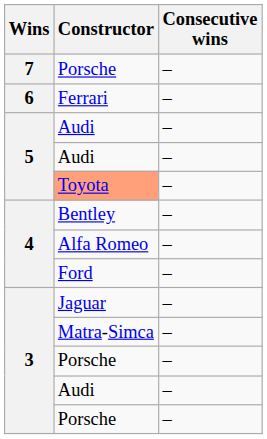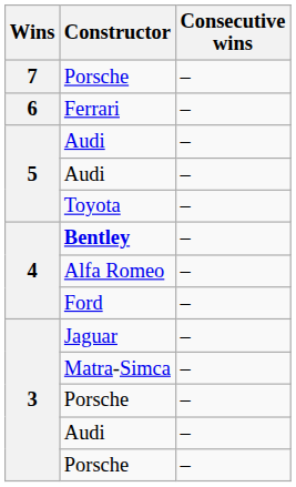Toyota | Constructor: lightsalmon background -> no background
Bentley | Constructor: normal -> bold
